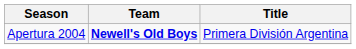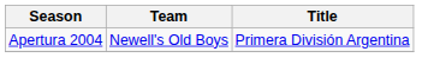Apertura 2004 | Team: bold -> normal
